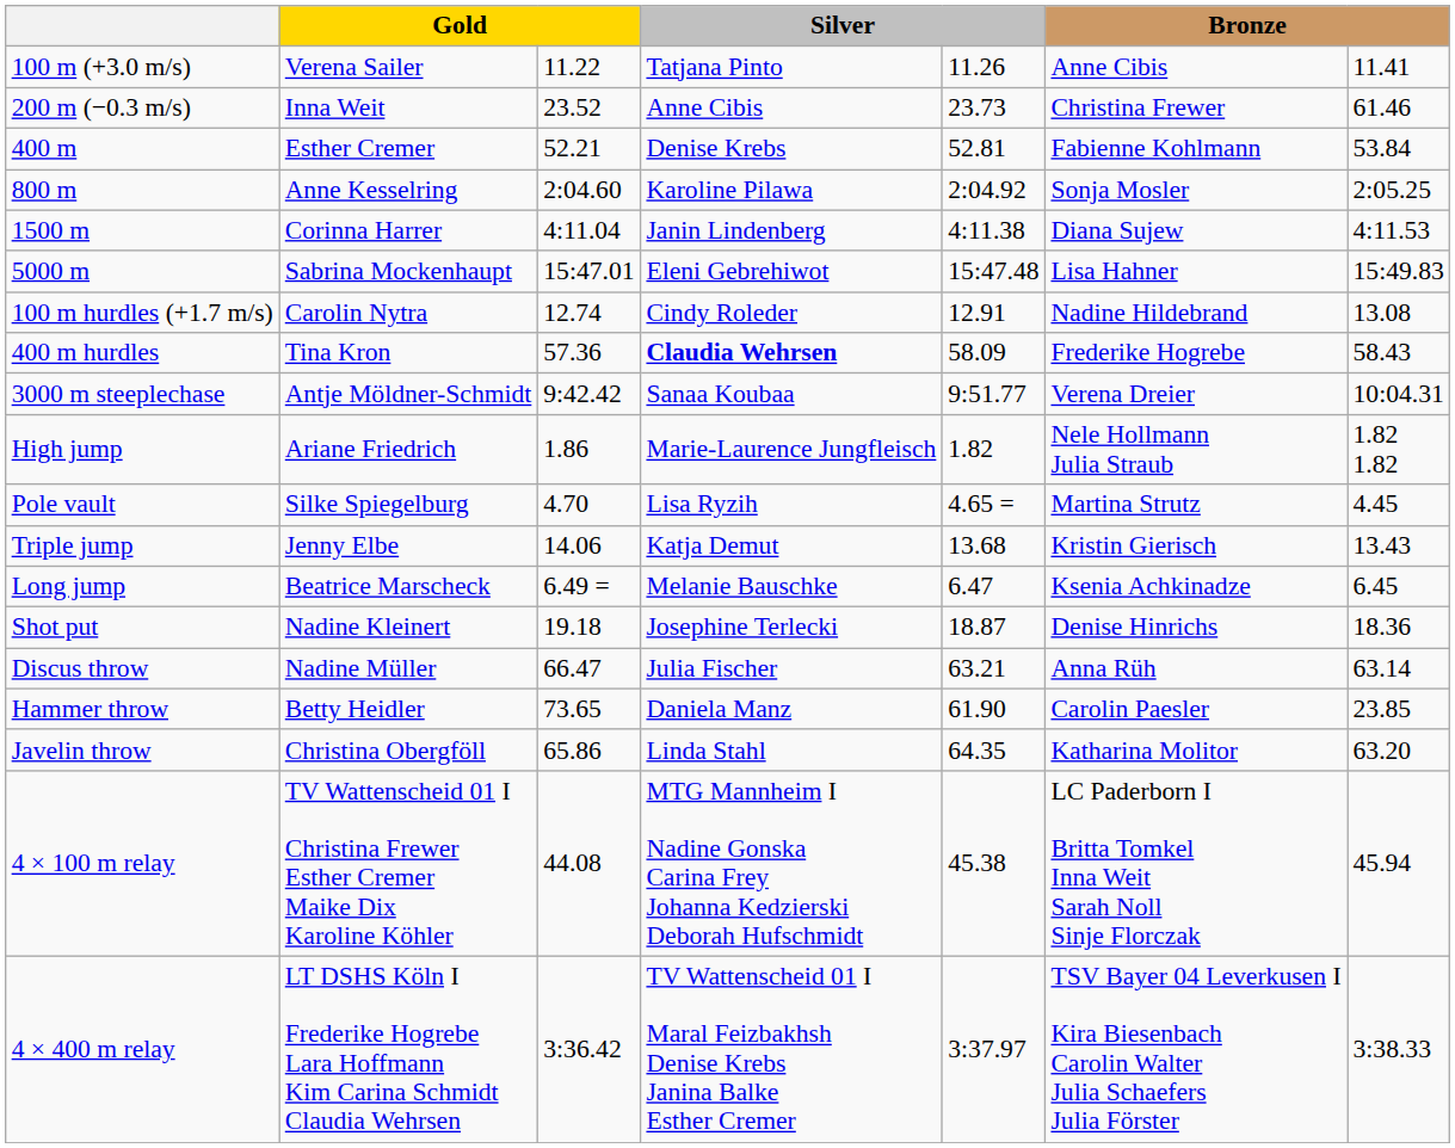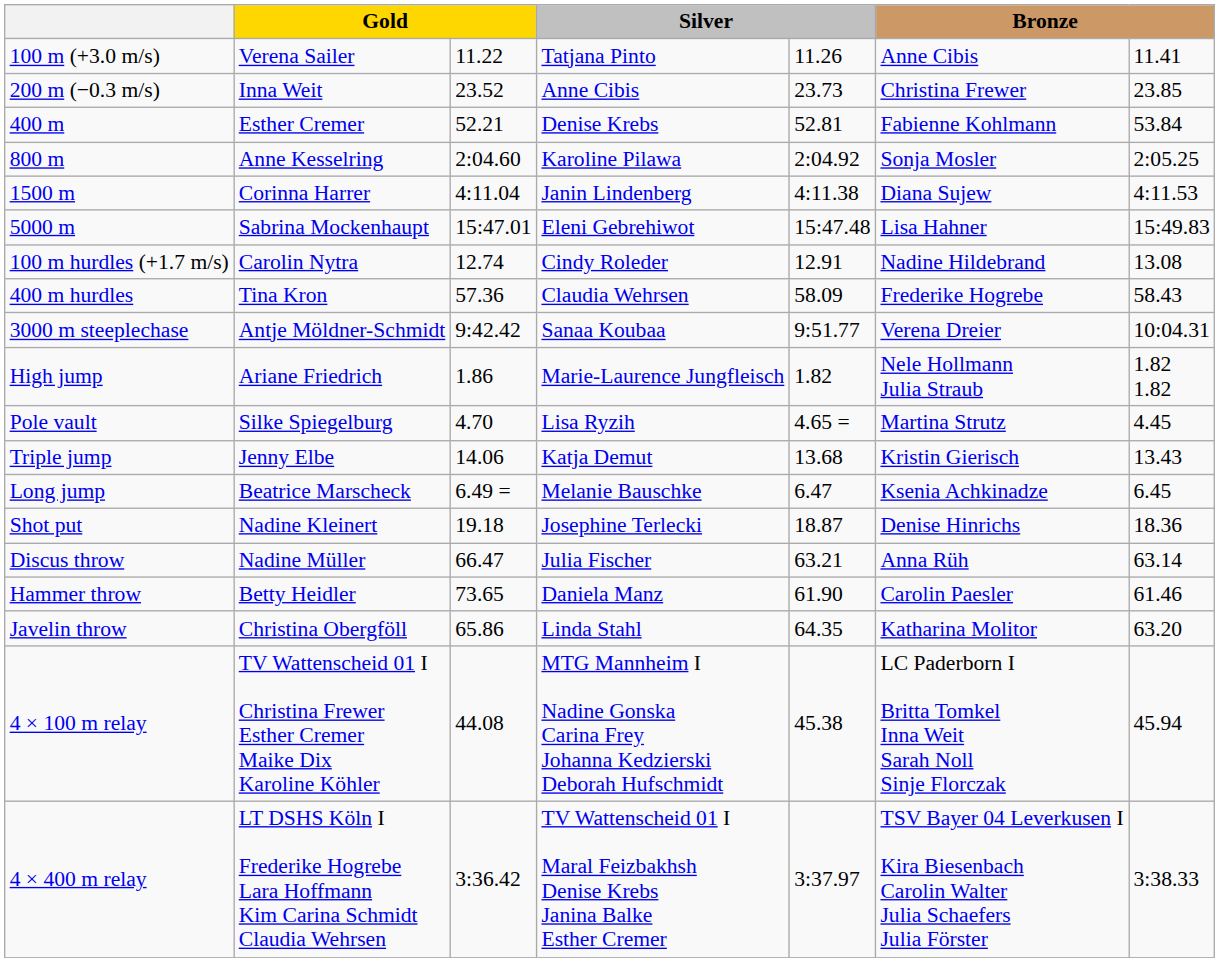200 m (−0.3 m/s) | column 7: 61.46 -> 23.85
400 m hurdles | column 4: bold -> normal
Hammer throw | column 7: 23.85 -> 61.46
